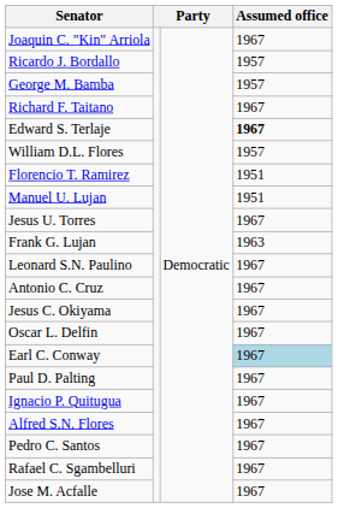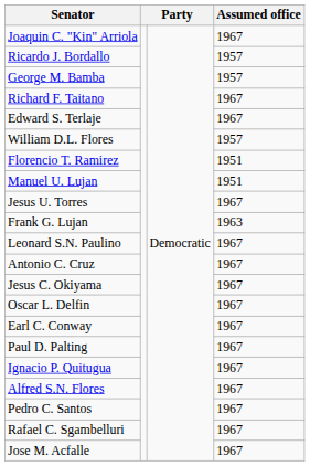Edward S. Terlaje | Assumed office: bold -> normal
Earl C. Conway | Assumed office: lightblue background -> no background
